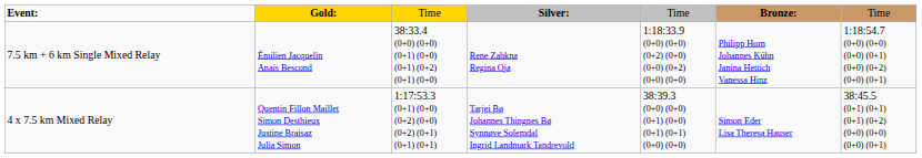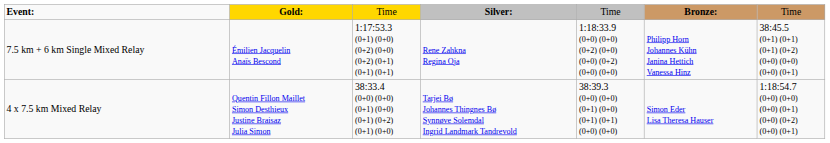7.5 km + 6 km Single Mixed Relay | column 3: 38:33.4 (0+0) (0+0) (0+1) (0+0) (0+1) (0+2) (0+1) (0+0) -> 1:17:53.3 (0+1) (0+0) (0+2) (0+0) (0+2) (0+1) (0+1) (0+1)
7.5 km + 6 km Single Mixed Relay | column 7: 1:18:54.7 (0+0) (0+0) (0+0) (0+1) (0+0) (0+2) (0+0) (0+1) -> 38:45.5 (0+1) (0+1) (0+1) (0+2) (0+0) (0+0) (0+0) (0+1)
4 x 7.5 km Mixed Relay | column 3: 1:17:53.3 (0+1) (0+0) (0+2) (0+0) (0+2) (0+1) (0+1) (0+1) -> 38:33.4 (0+0) (0+0) (0+1) (0+0) (0+1) (0+2) (0+1) (0+0)
4 x 7.5 km Mixed Relay | column 7: 38:45.5 (0+1) (0+1) (0+1) (0+2) (0+0) (0+0) (0+0) (0+1) -> 1:18:54.7 (0+0) (0+0) (0+0) (0+1) (0+0) (0+2) (0+0) (0+1)
